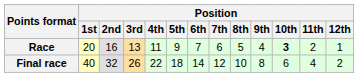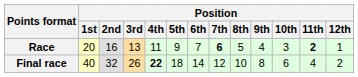Race | Position / 7th: normal -> bold
Race | Position / 10th: bold -> normal
Race | Position / 11th: normal -> bold
Final race | Position / 4th: normal -> bold
